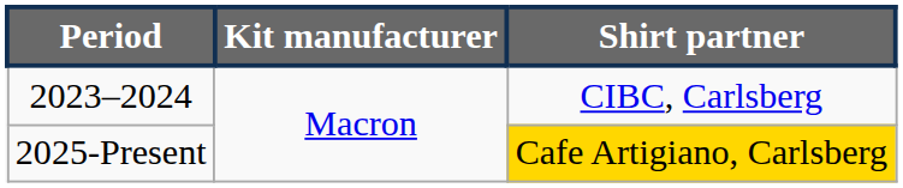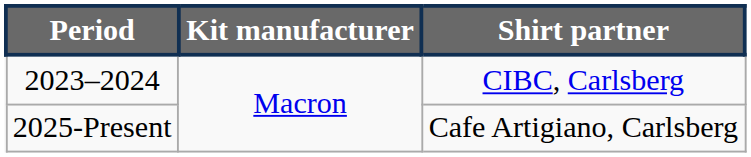2025-Present | Shirt partner: gold background -> no background
